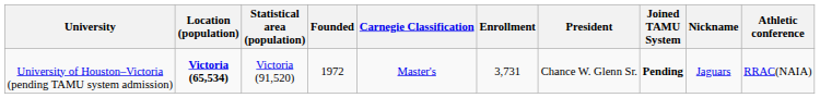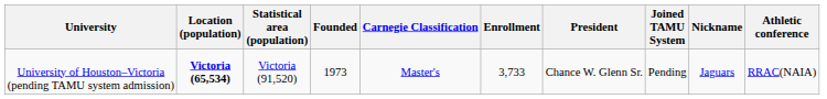row 2 | Founded: 1972 -> 1973
row 2 | Enrollment: 3,731 -> 3,733
row 2 | Joined TAMU System: bold -> normal
